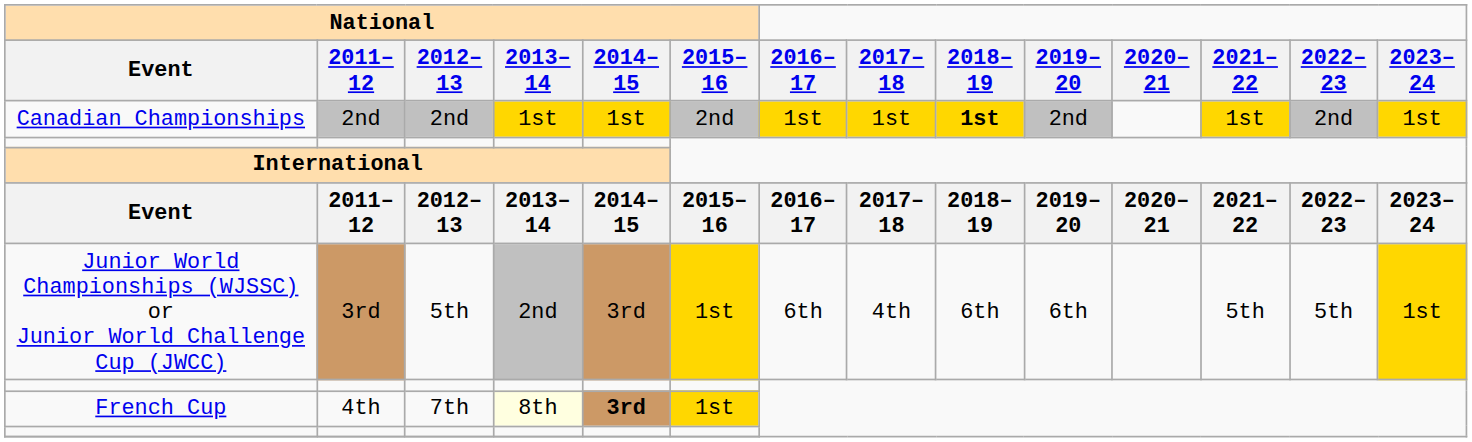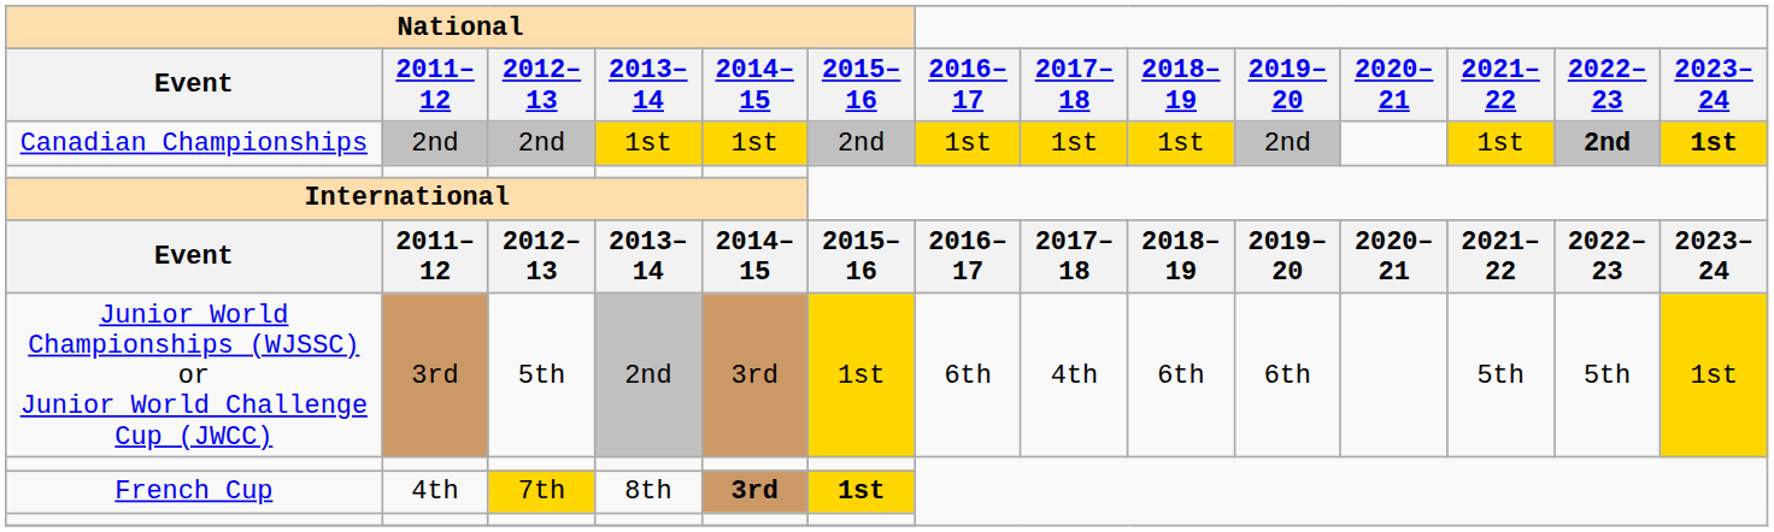Canadian Championships | 2018–19: bold -> normal
Canadian Championships | 2022–23: normal -> bold
Canadian Championships | 2023–24: normal -> bold
French Cup | National / 2012–13: no background -> gold background
French Cup | National / 2013–14: lightyellow background -> no background
French Cup | National / 2015–16: normal -> bold
